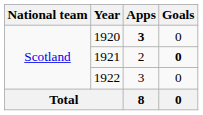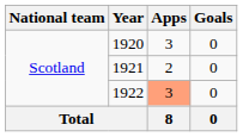1920 | Apps: bold -> normal
1921 | Goals: bold -> normal
1922 | Apps: no background -> lightsalmon background
